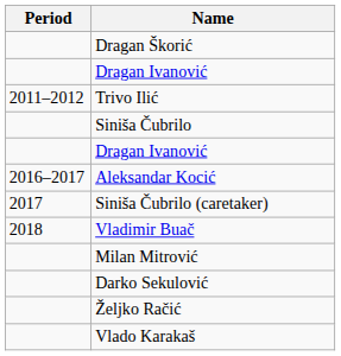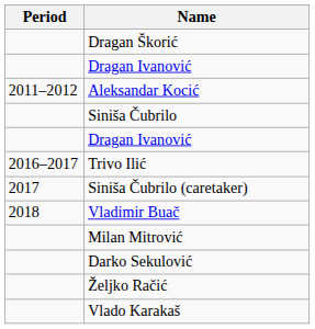row 4 | Name: Trivo Ilić -> Aleksandar Kocić
row 7 | Name: Aleksandar Kocić -> Trivo Ilić
